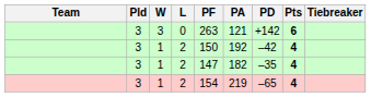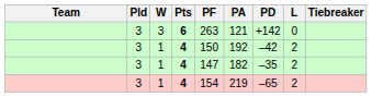columns swapped: L <-> Pts
